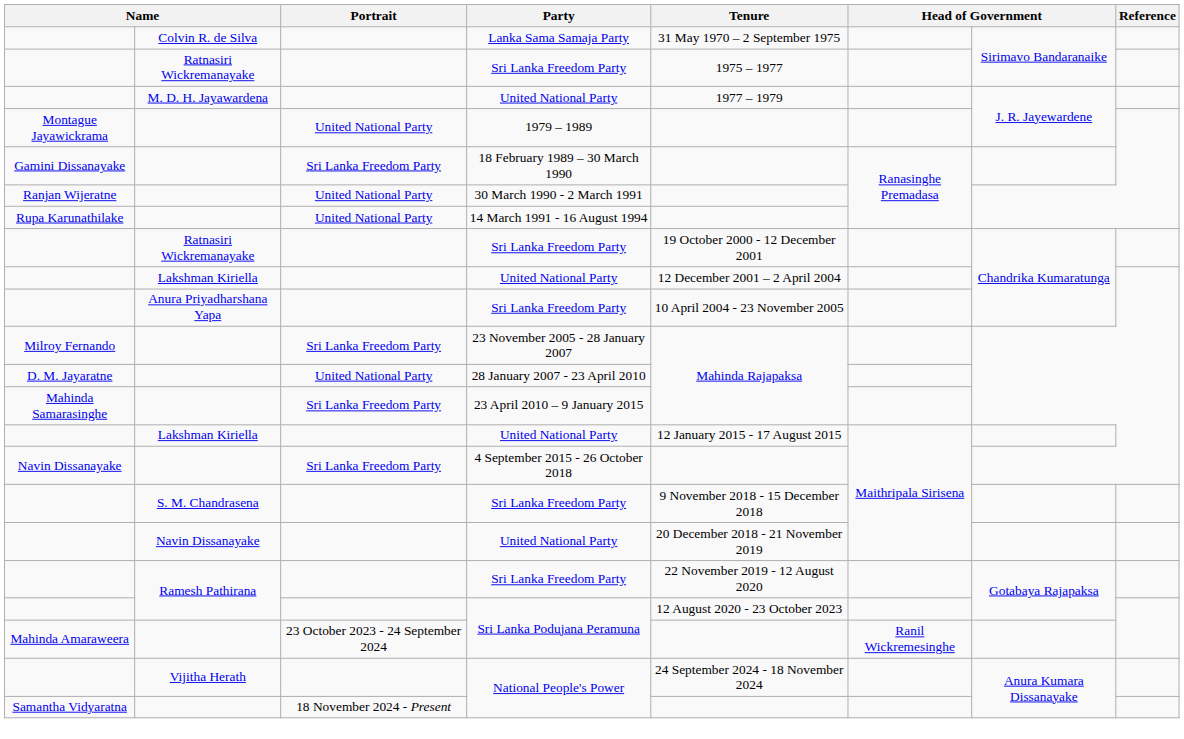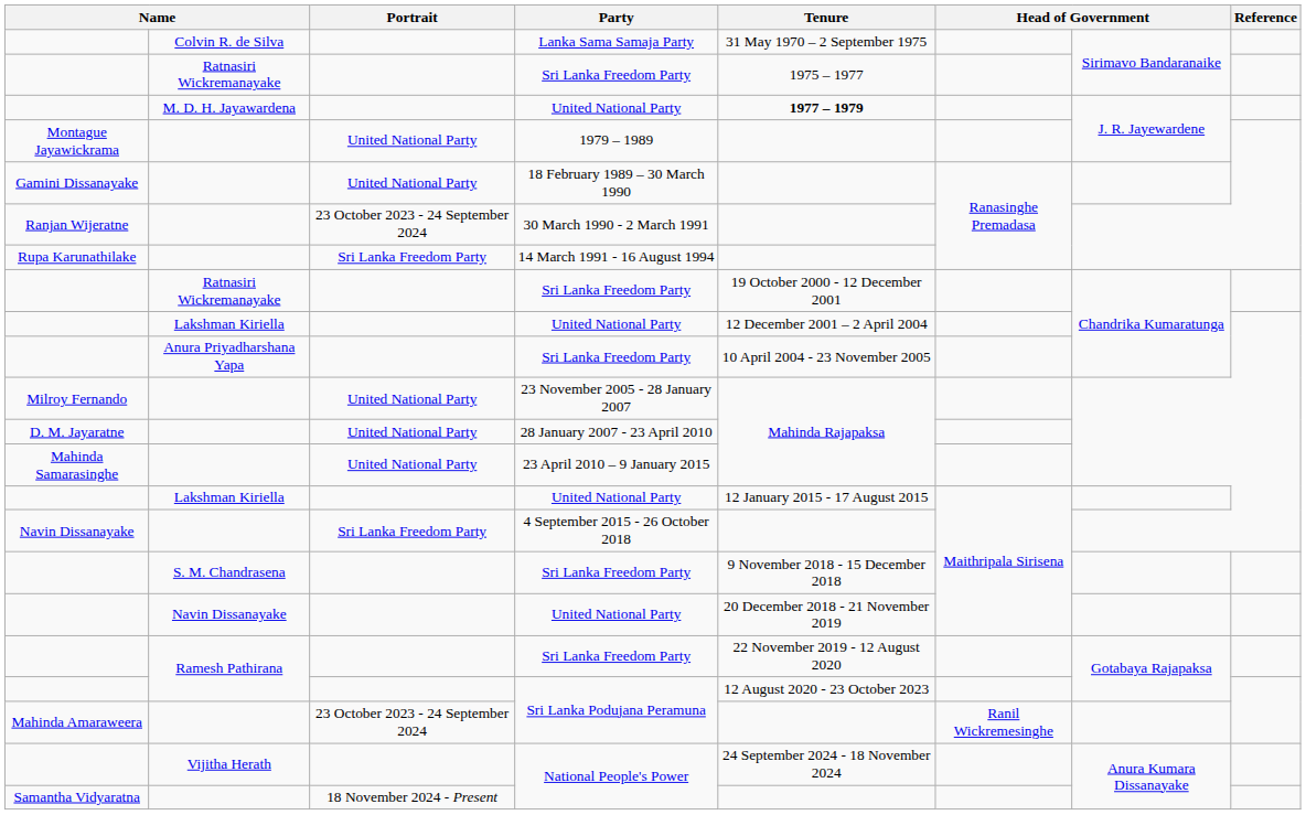M. D. H. Jayawardena / United National Party | Tenure: normal -> bold
18 February 1989 – 30 March 1990 | Portrait: Sri Lanka Freedom Party -> United National Party
30 March 1990 - 2 March 1991 | Portrait: United National Party -> 23 October 2023 - 24 September 2024
14 March 1991 - 16 August 1994 | Portrait: United National Party -> Sri Lanka Freedom Party
23 November 2005 - 28 January 2007 | Portrait: Sri Lanka Freedom Party -> United National Party
23 April 2010 – 9 January 2015 | Portrait: Sri Lanka Freedom Party -> United National Party
